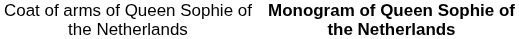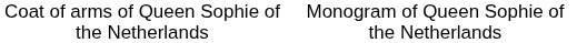Coat of arms of Queen Sophie of the Netherlands | column 2: bold -> normal
